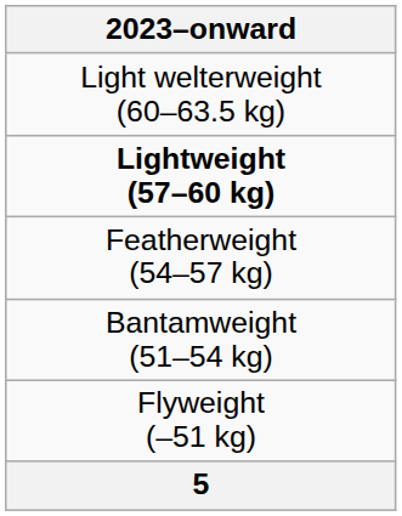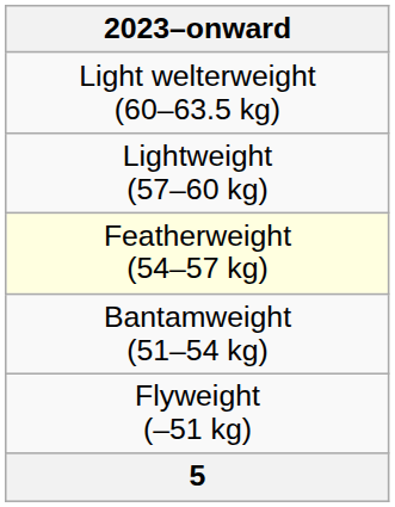row 3 | column 1: bold -> normal
row 4 | column 1: no background -> lightyellow background
